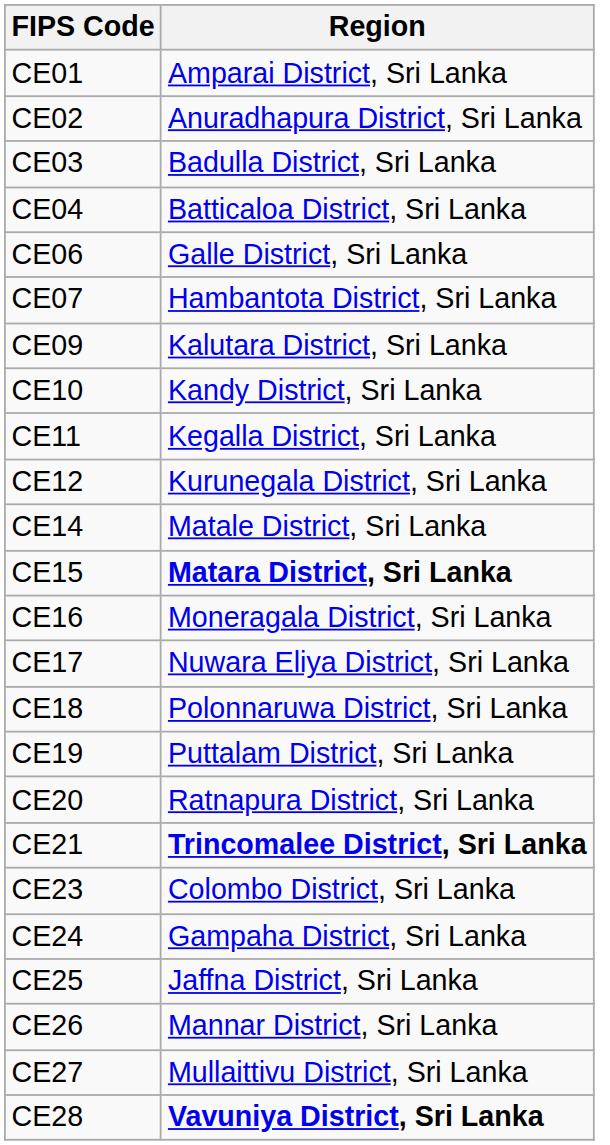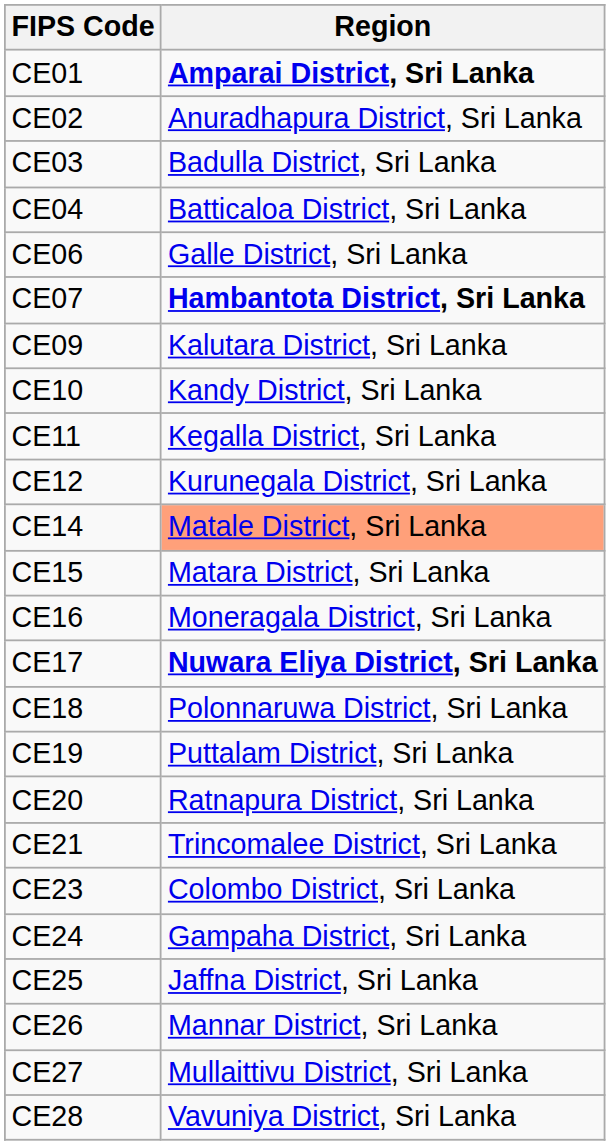CE01 | Region: normal -> bold
CE07 | Region: normal -> bold
CE14 | Region: no background -> lightsalmon background
CE15 | Region: bold -> normal
CE17 | Region: normal -> bold
CE21 | Region: bold -> normal
CE28 | Region: bold -> normal
